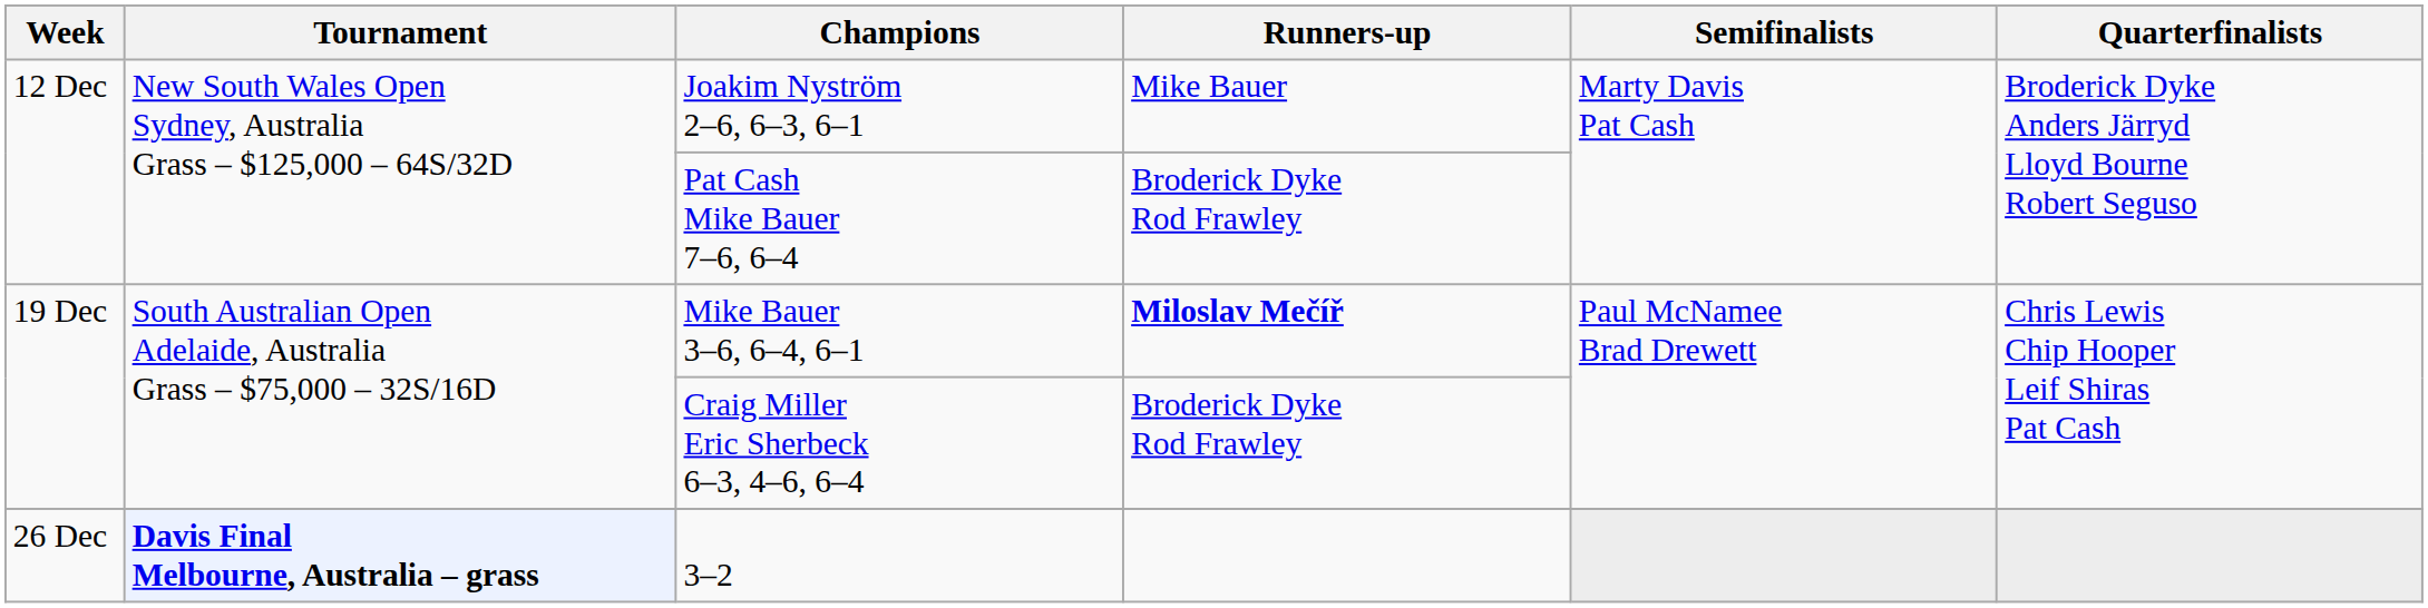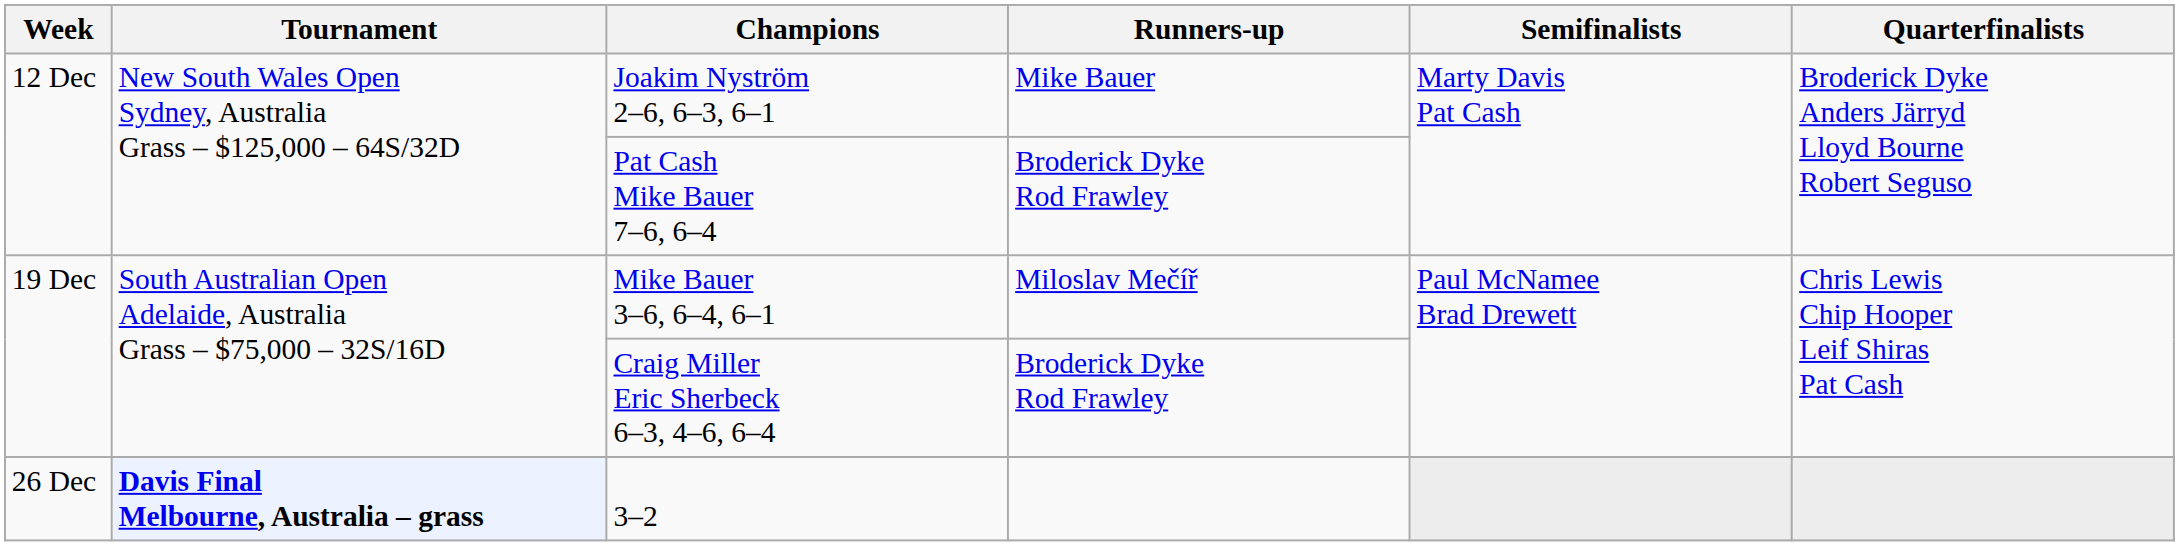Mike Bauer 3–6, 6–4, 6–1 | Runners-up: bold -> normal
